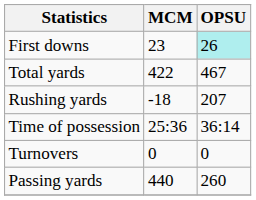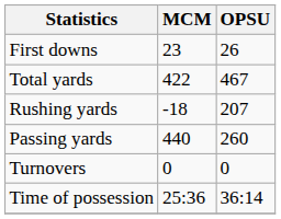First downs | OPSU: paleturquoise background -> no background
rows swapped: Passing yards <-> Time of possession
